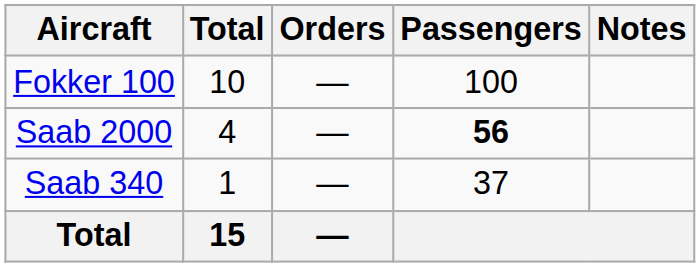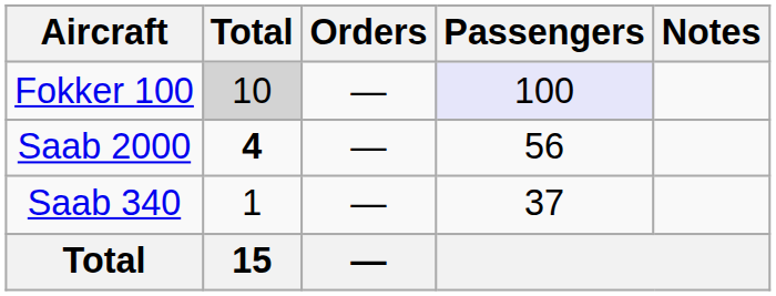Fokker 100 | Total: no background -> lightgrey background
Fokker 100 | Passengers: no background -> lavender background
Saab 2000 | Total: normal -> bold
Saab 2000 | Passengers: bold -> normal
